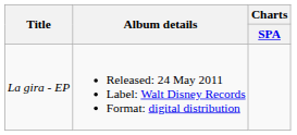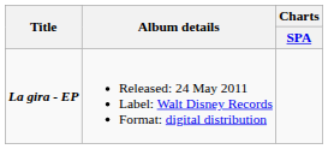La gira - EP | Title: normal -> bold
